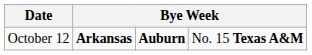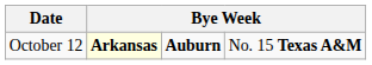October 12 | column 2: no background -> lightyellow background
